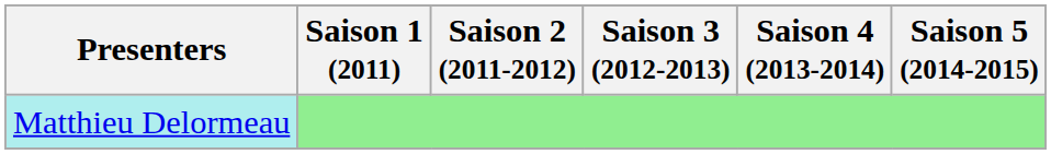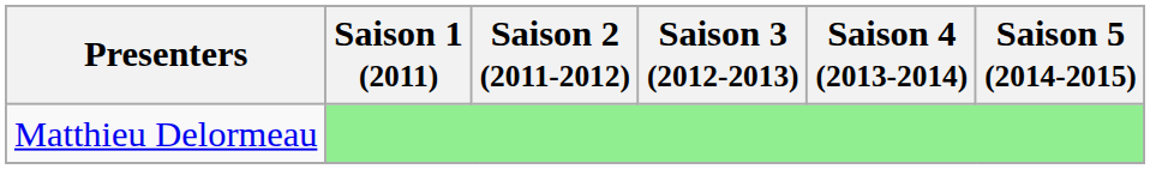Matthieu Delormeau | Presenters: paleturquoise background -> no background
